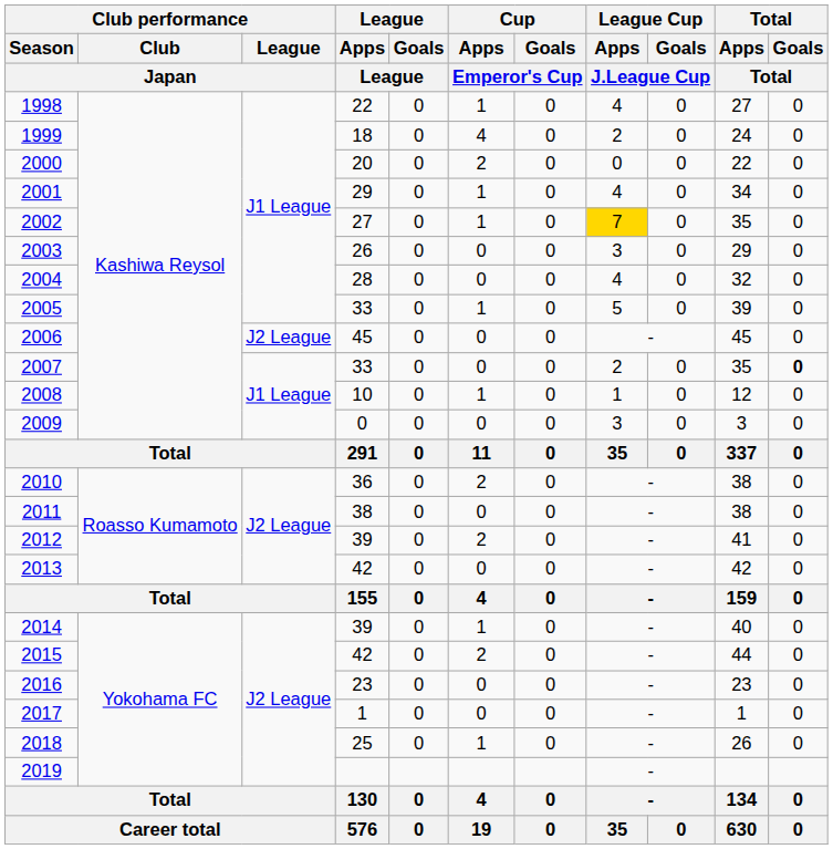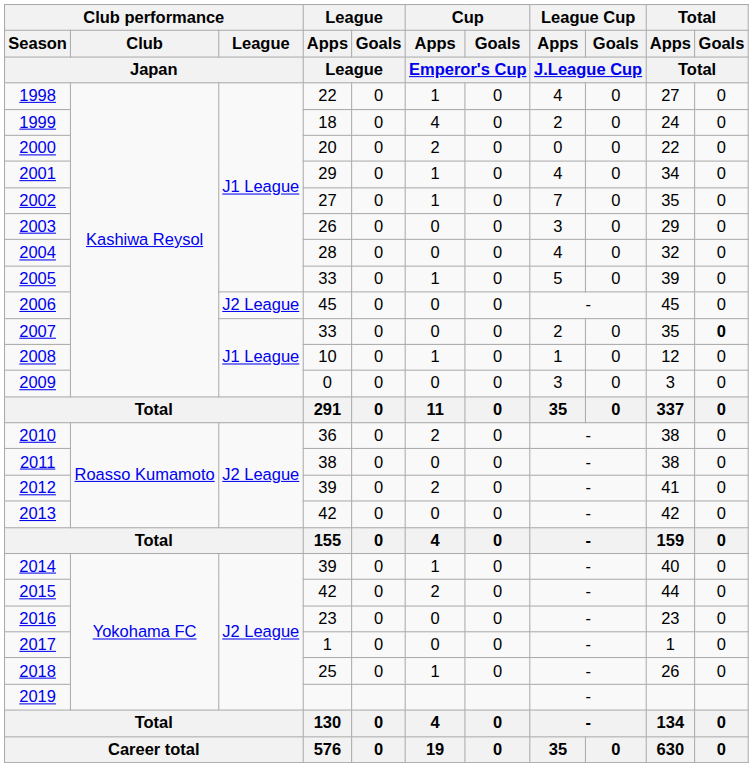2002 | League Cup / Apps / J.League Cup: gold background -> no background
